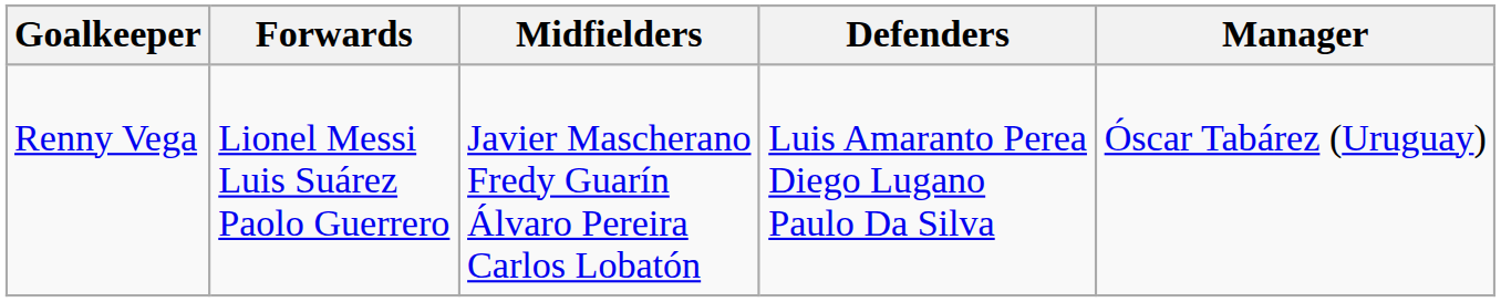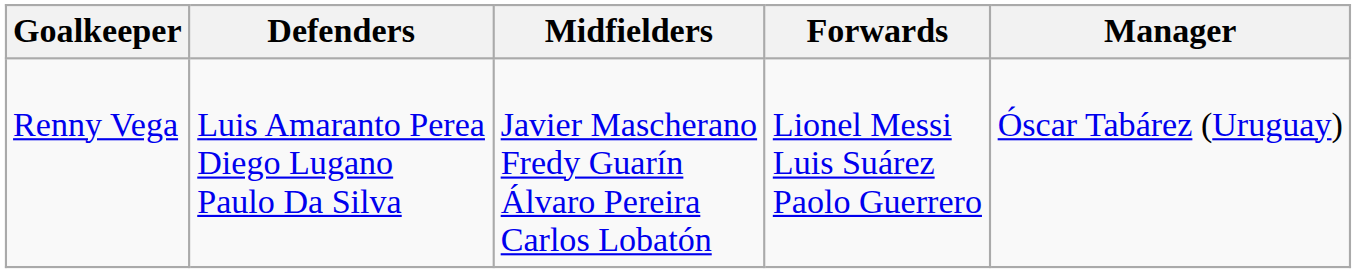columns swapped: Defenders <-> Forwards
